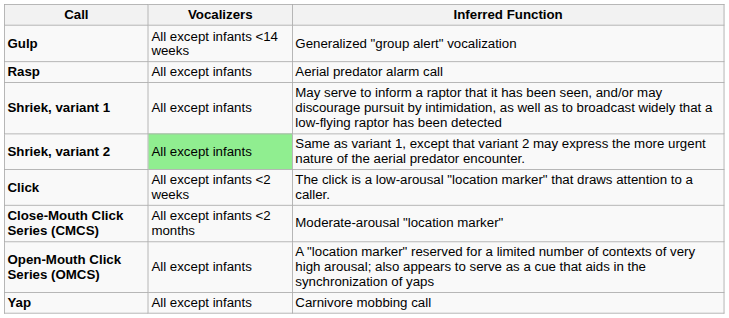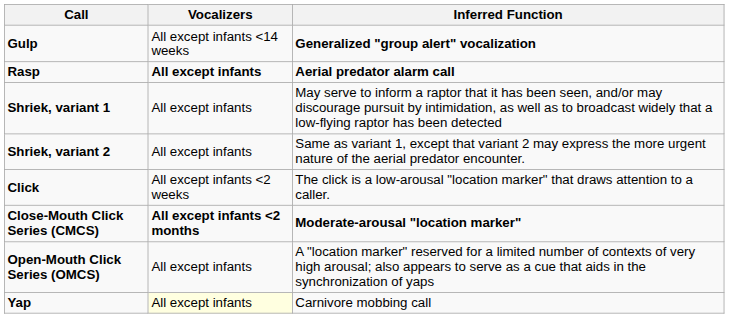row 2 | Inferred Function: normal -> bold
row 3 | Vocalizers: normal -> bold
row 3 | Inferred Function: normal -> bold
row 5 | Vocalizers: lightgreen background -> no background
row 7 | Vocalizers: normal -> bold
row 7 | Inferred Function: normal -> bold
row 9 | Vocalizers: no background -> lightyellow background
